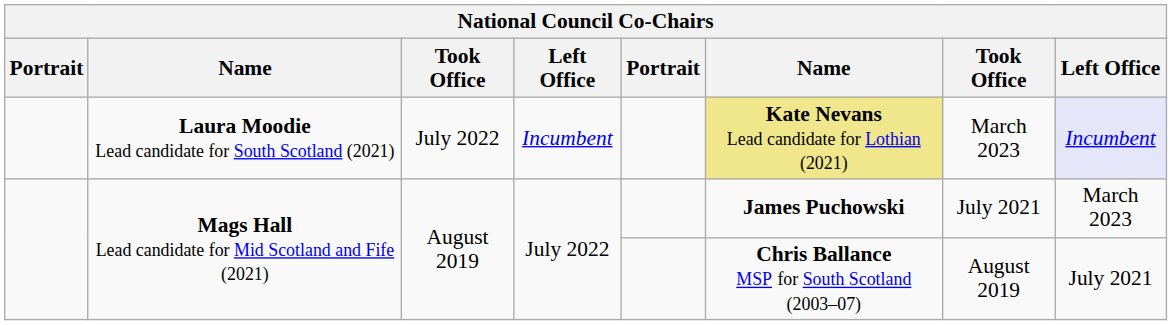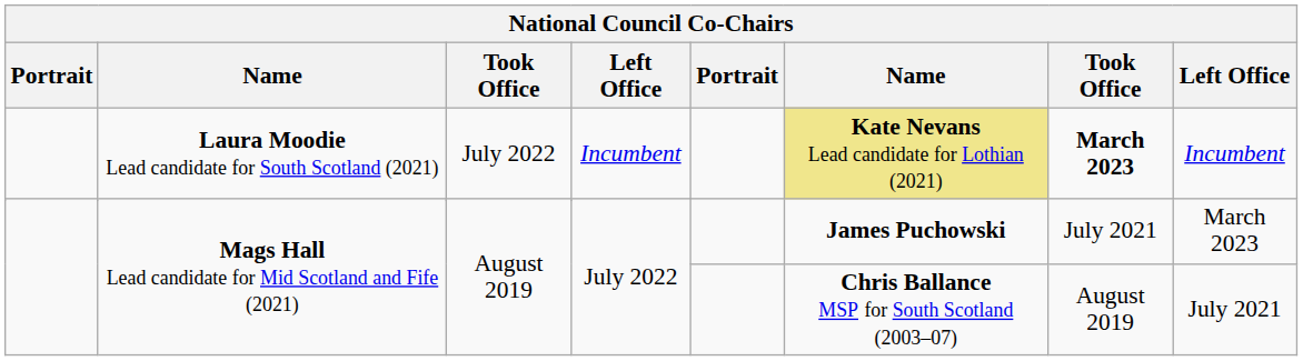row 3 | column 7: normal -> bold
row 3 | column 8: lavender background -> no background
